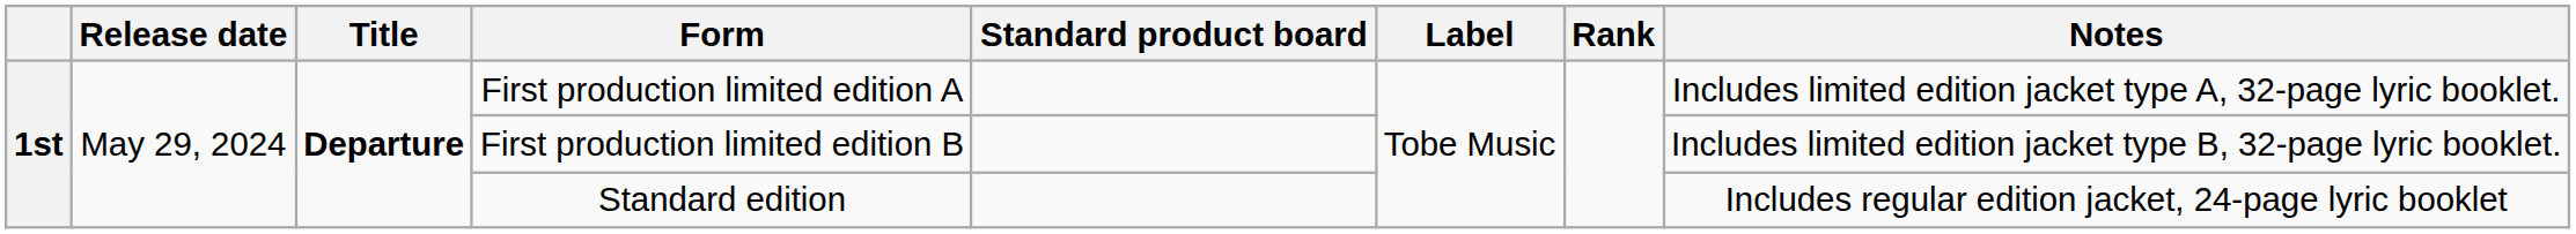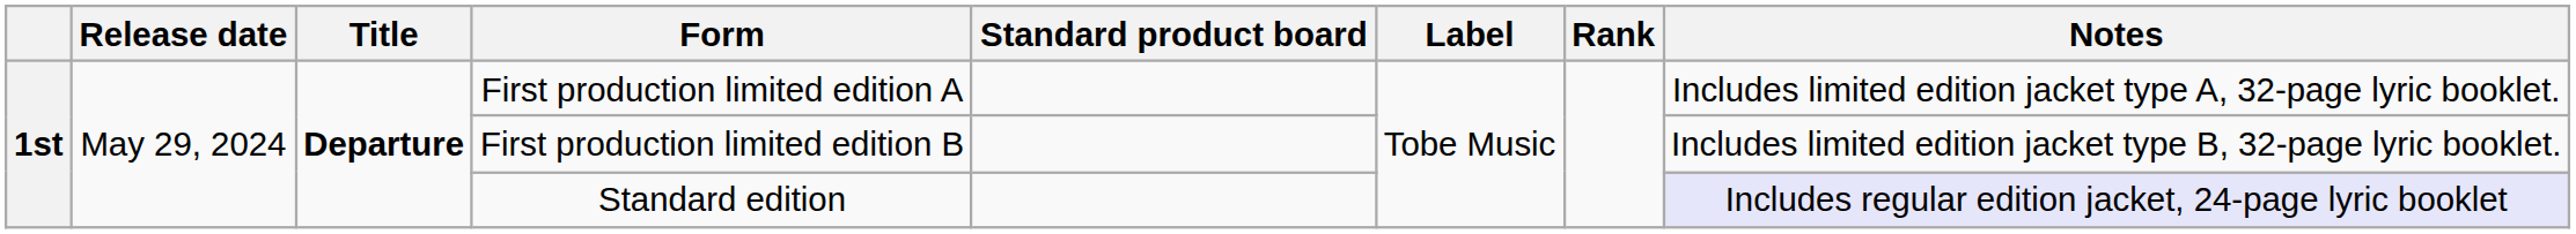Standard edition | Notes: no background -> lavender background
